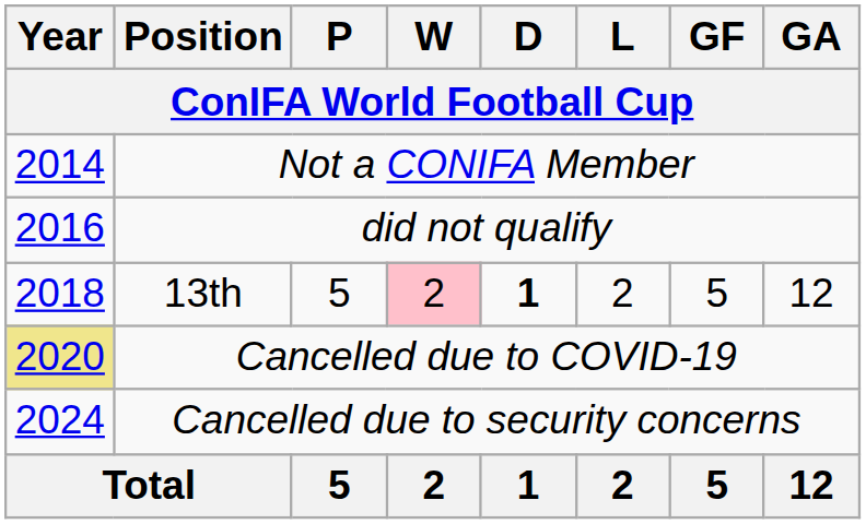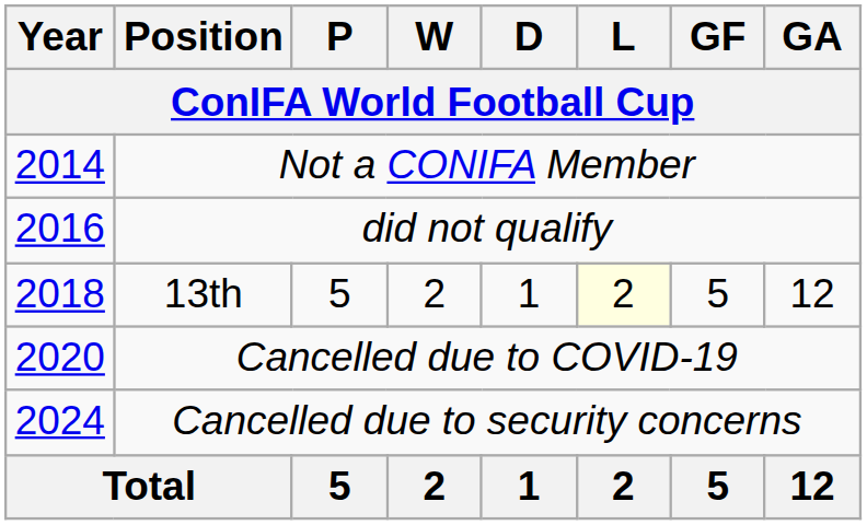13th | W: pink background -> no background
13th | D: bold -> normal
13th | L: no background -> lightyellow background
Cancelled due to COVID-19 | Year: khaki background -> no background
